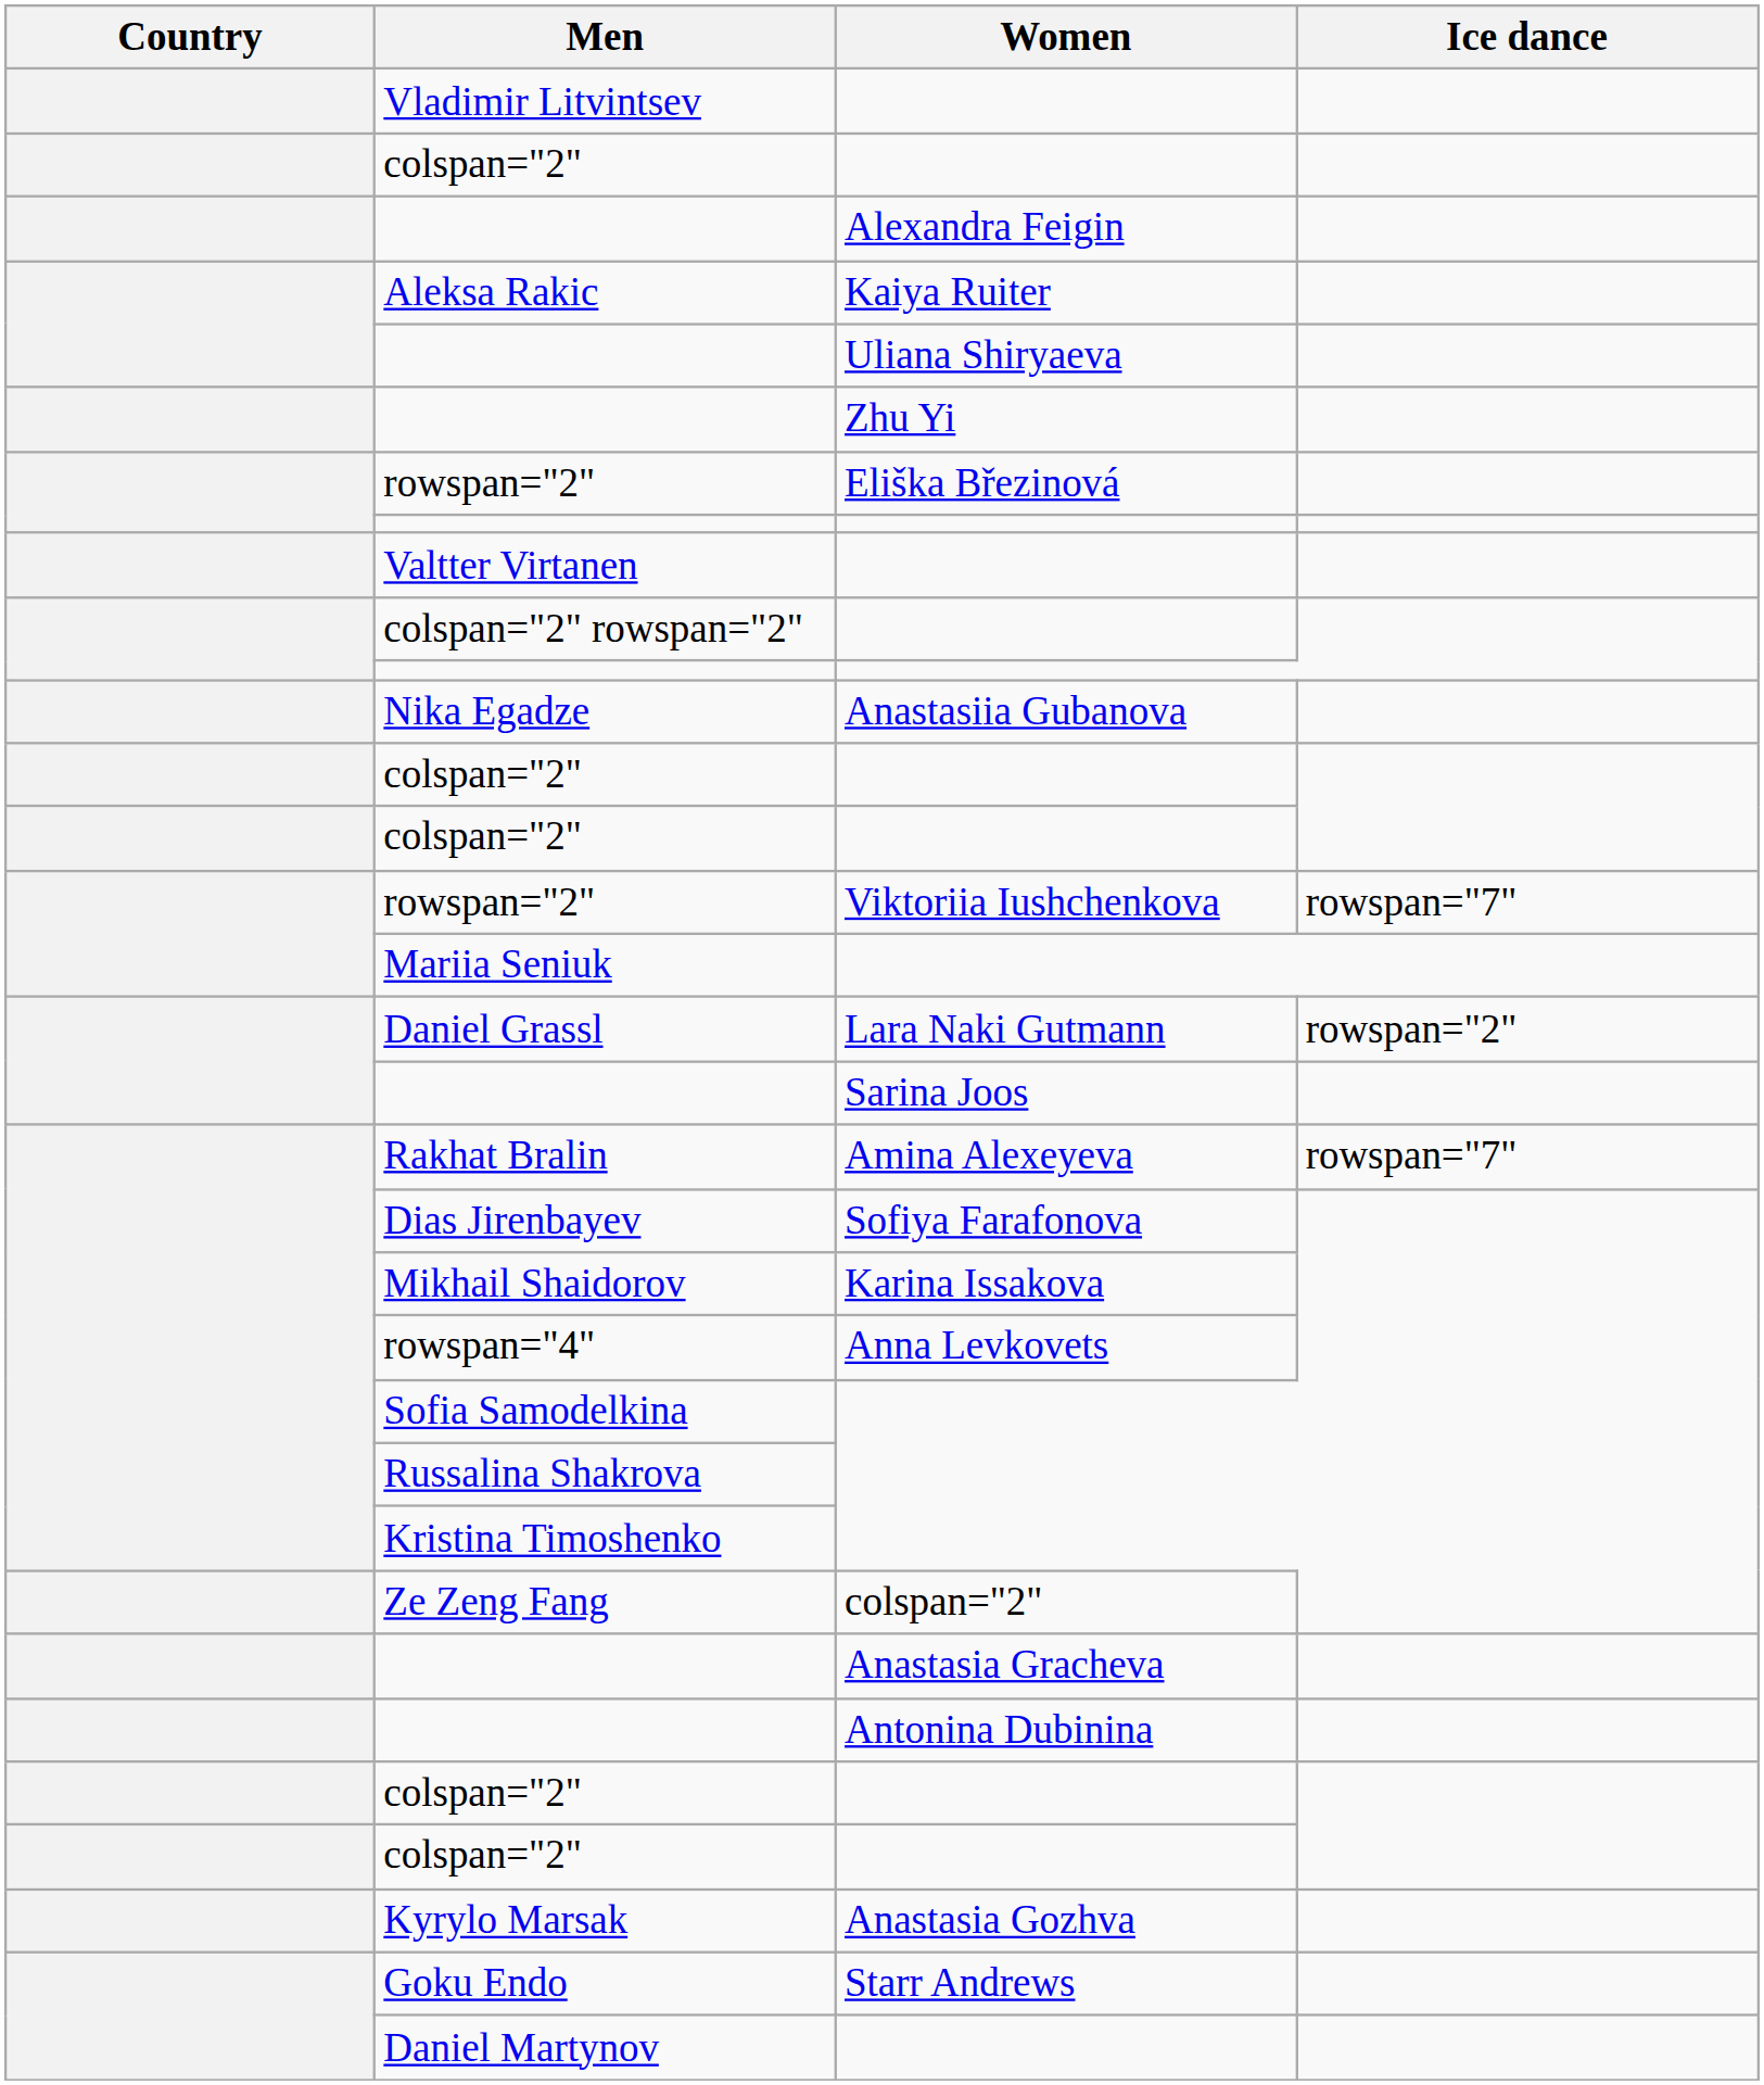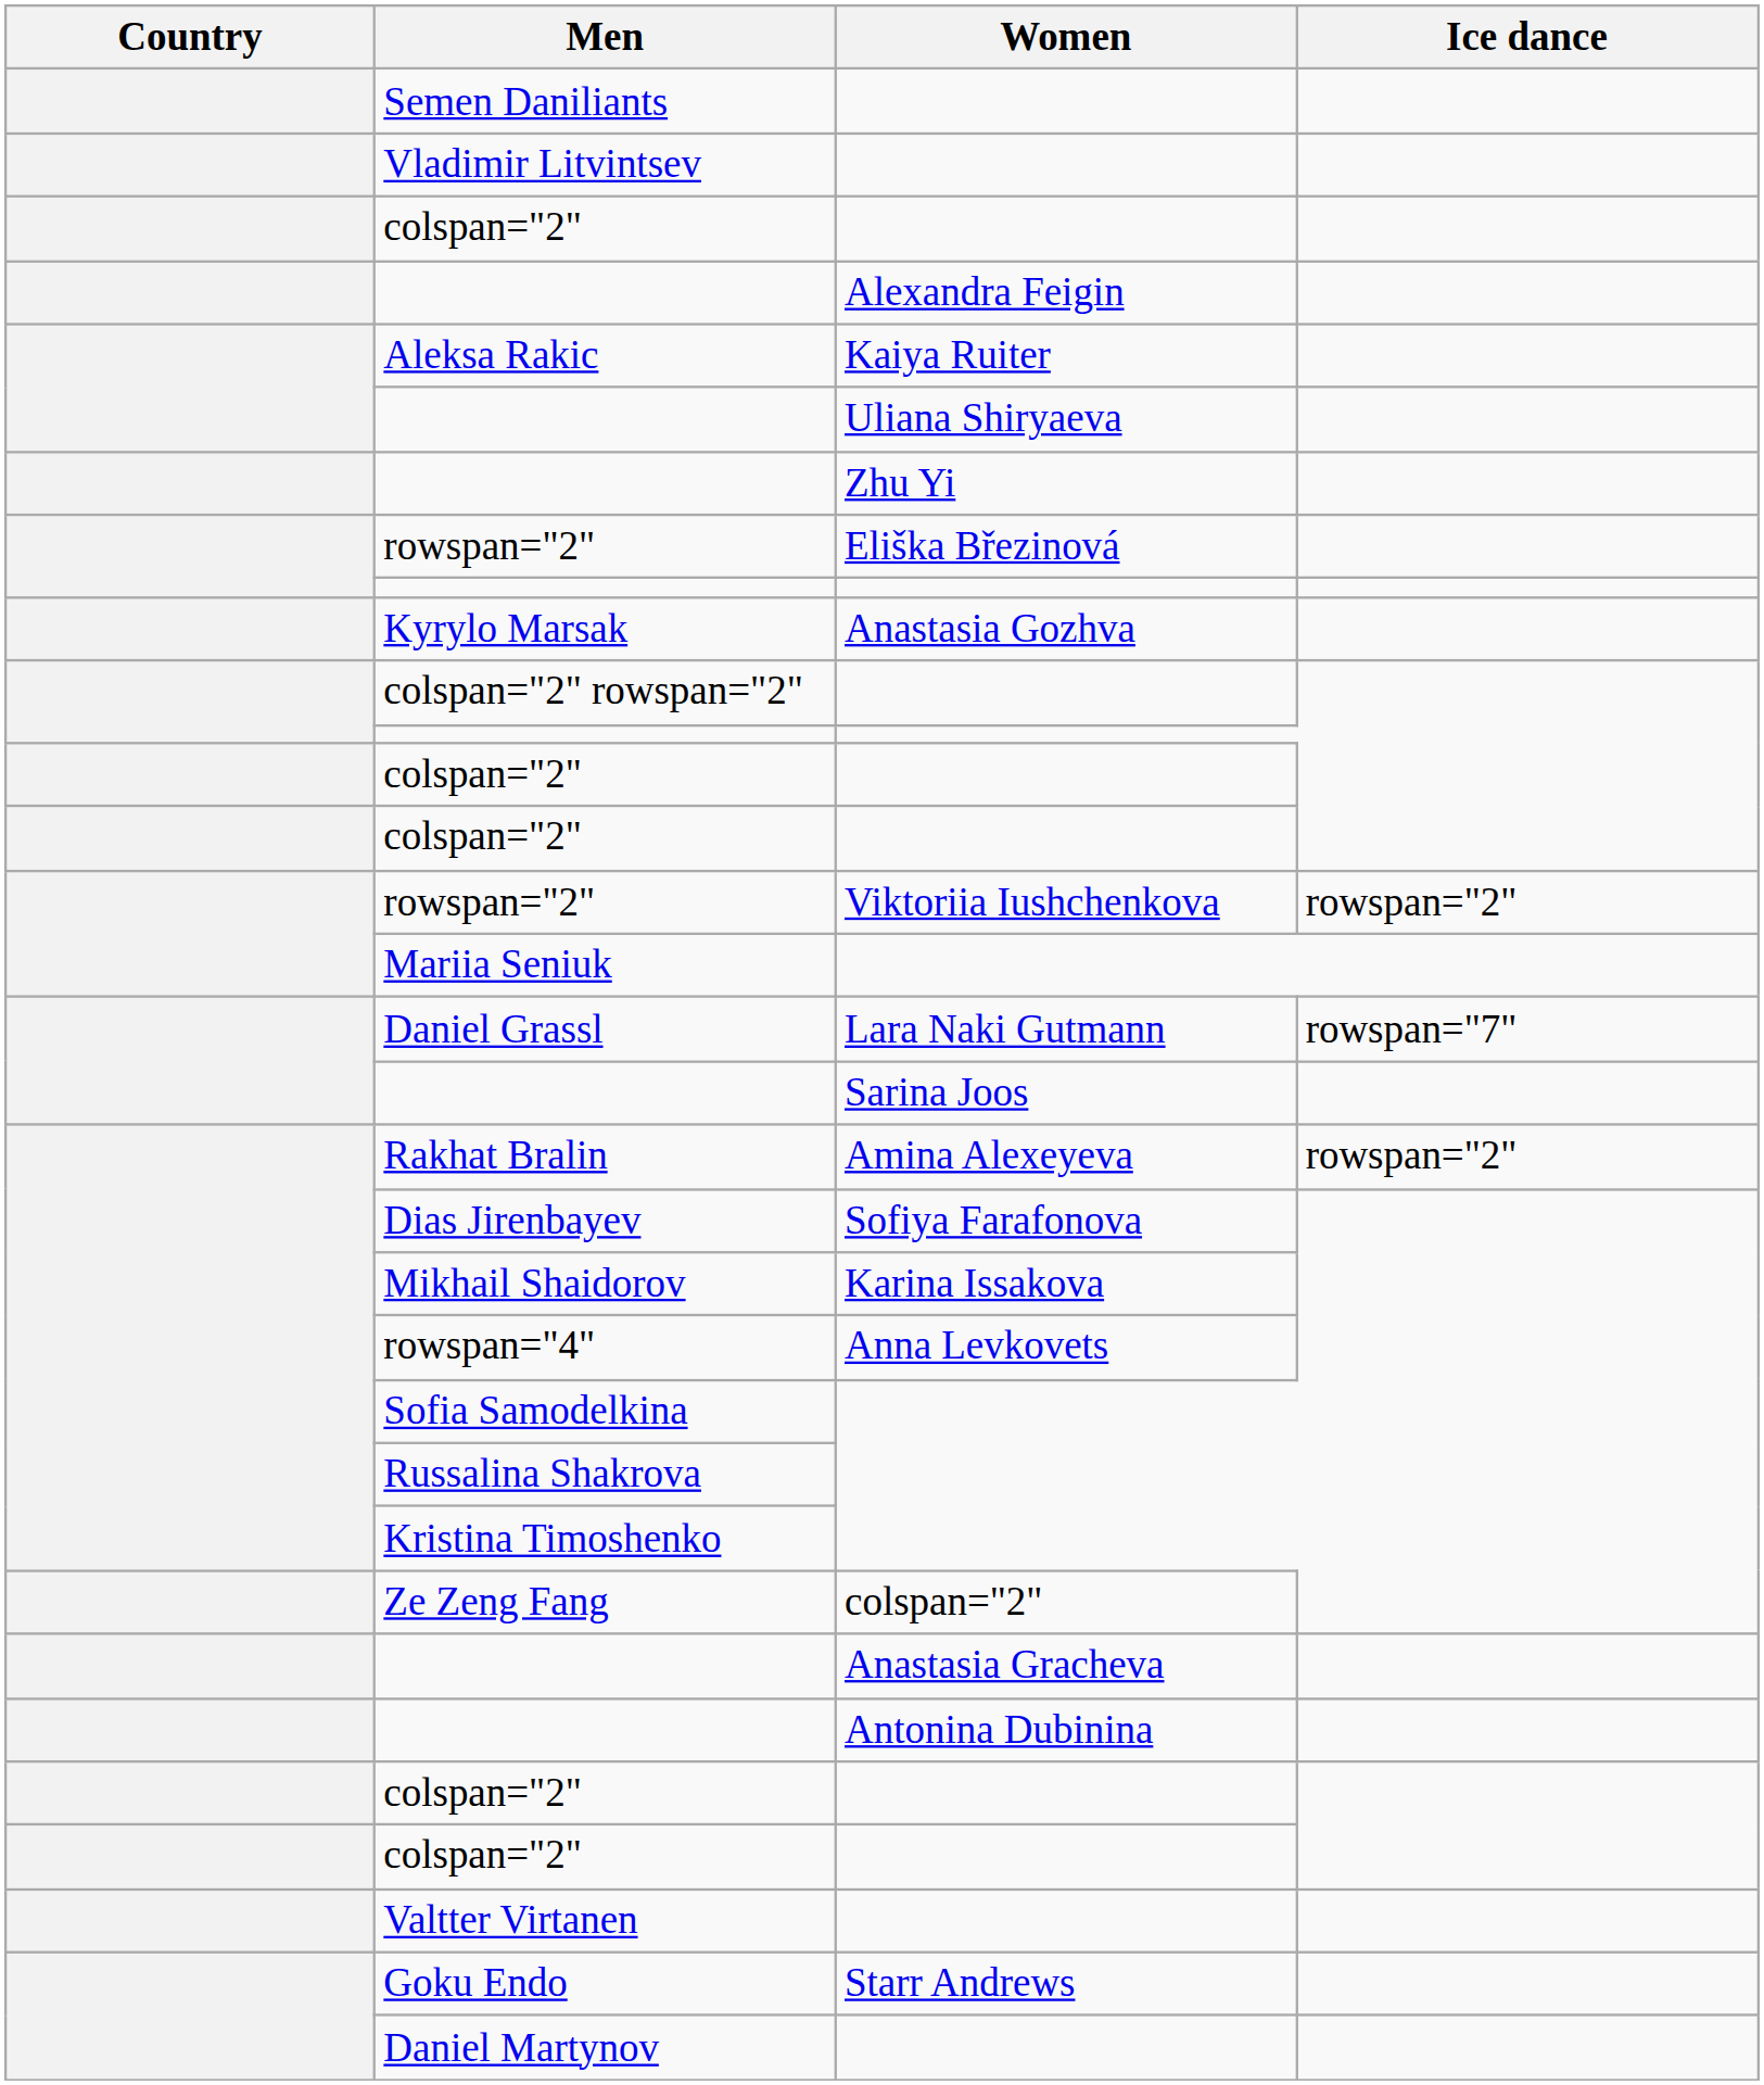+ row: Semen Daniliants
rows swapped: Valtter Virtanen <-> Kyrylo Marsak
- row: Nika Egadze | Anastasiia Gubanova
rowspan="2" / Viktoriia Iushchenkova | Ice dance: rowspan="7" -> rowspan="2"
Daniel Grassl | Ice dance: rowspan="2" -> rowspan="7"
Rakhat Bralin | Ice dance: rowspan="7" -> rowspan="2"
